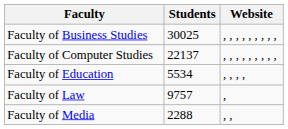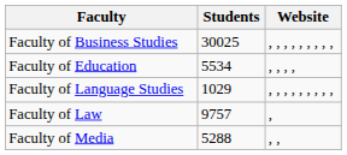- row: Faculty of Computer Studies | 22137 | , , , , , , , , ,
+ row: Faculty of Language Studies | 1029 | , , , , , , , , ,
Faculty of Media | Students: 2288 -> 5288
